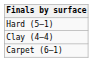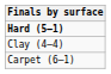row 2 | column 1: normal -> bold
